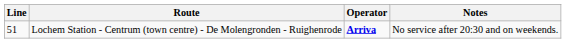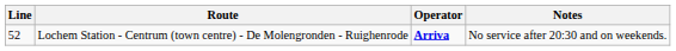row 2 | Line: 51 -> 52
